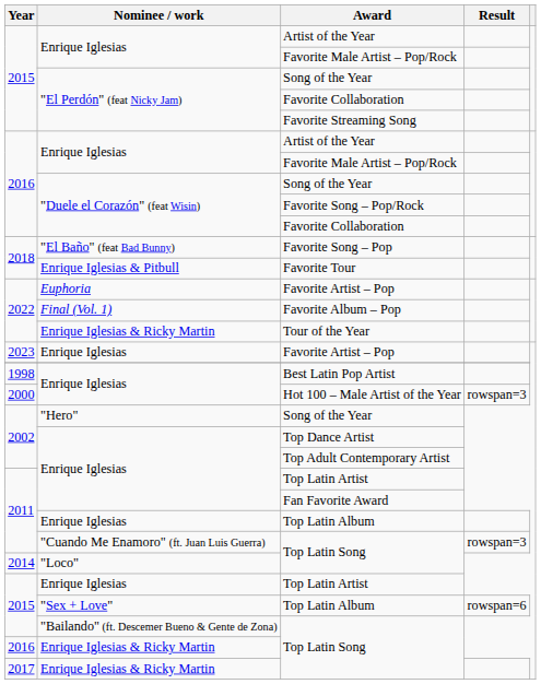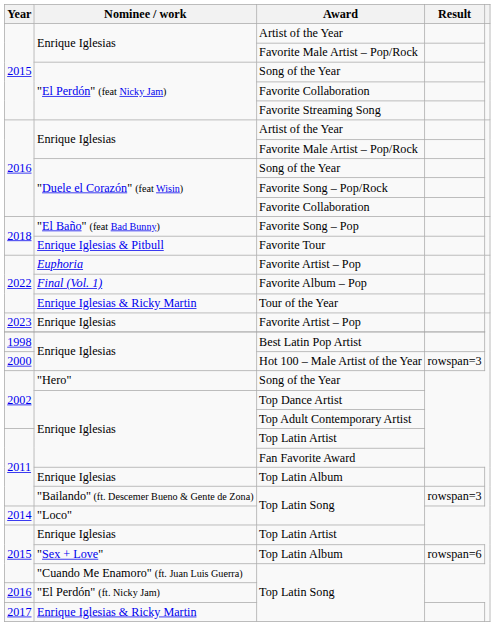2011 / Top Latin Song | Nominee / work: "Cuando Me Enamoro" (ft. Juan Luis Guerra) -> "Bailando" (ft. Descemer Bueno & Gente de Zona)
2015 / Top Latin Song | Nominee / work: "Bailando" (ft. Descemer Bueno & Gente de Zona) -> "Cuando Me Enamoro" (ft. Juan Luis Guerra)
2016 / Top Latin Song | Nominee / work: Enrique Iglesias & Ricky Martin -> "El Perdón" (ft. Nicky Jam)
